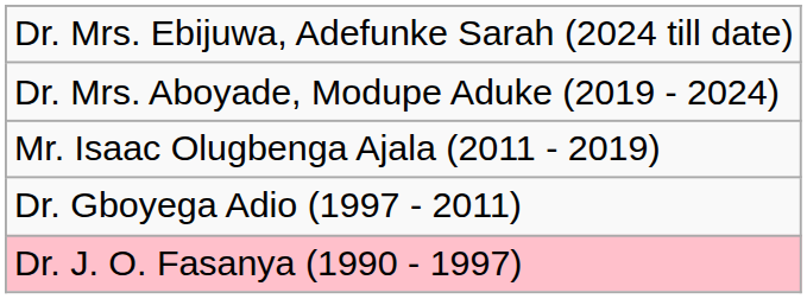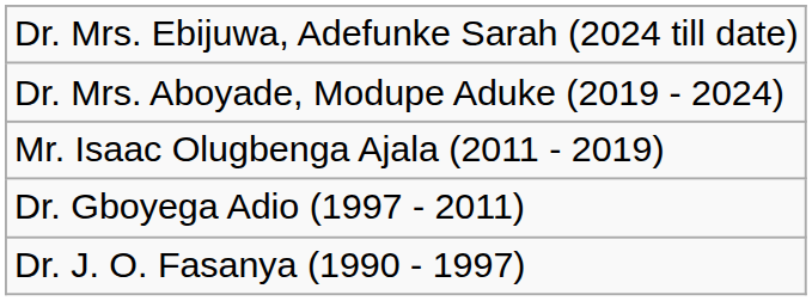row 5 | column 1: pink background -> no background
